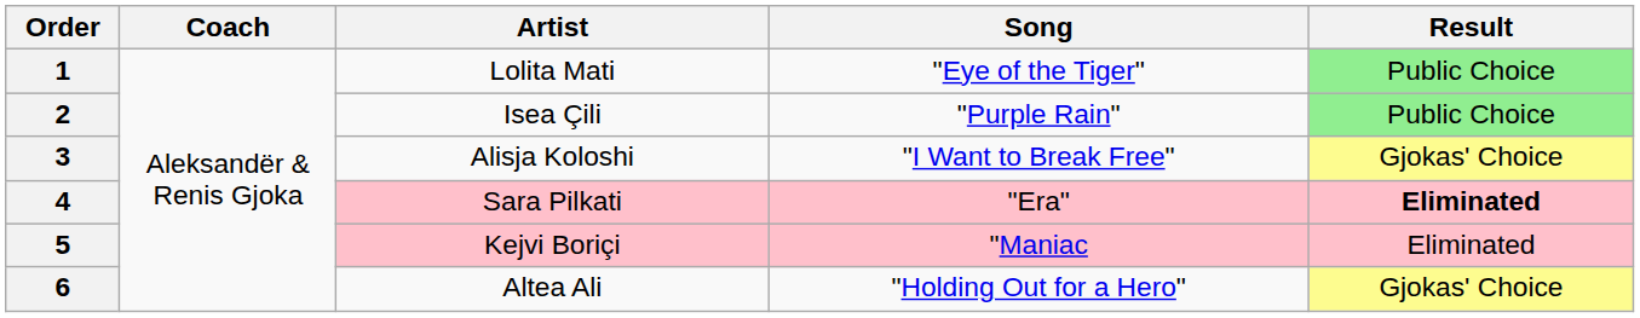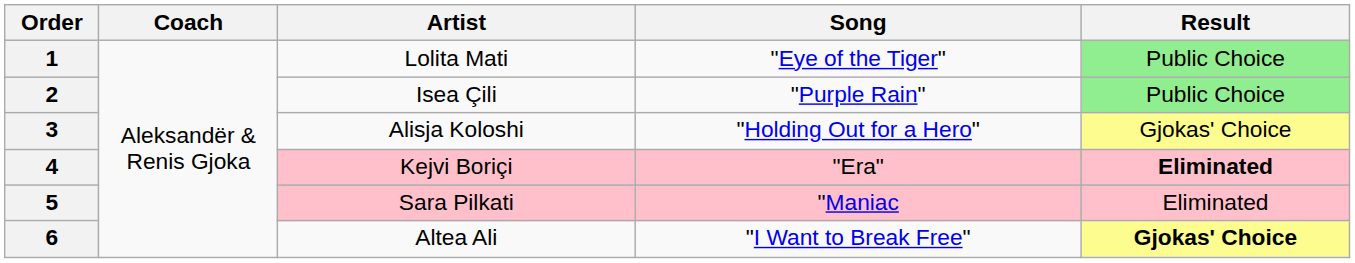3 | Song: "I Want to Break Free" -> "Holding Out for a Hero"
4 | Artist: Sara Pilkati -> Kejvi Boriçi
5 | Artist: Kejvi Boriçi -> Sara Pilkati
6 | Song: "Holding Out for a Hero" -> "I Want to Break Free"
6 | Result: normal -> bold
